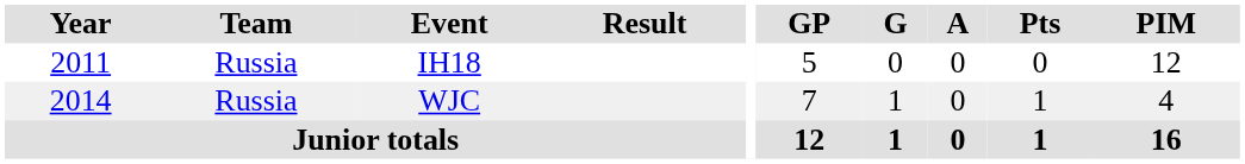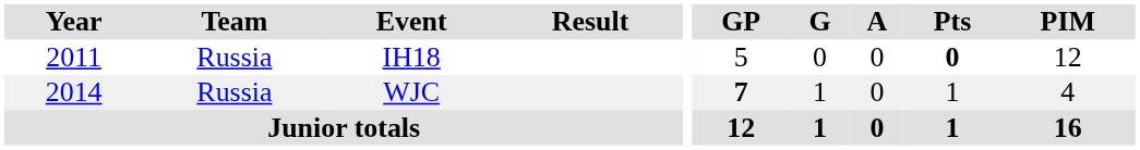IH18 | Pts: normal -> bold
WJC | GP: normal -> bold
